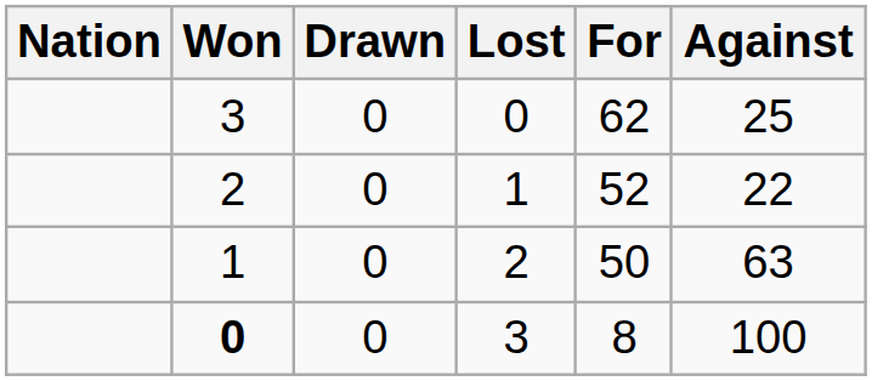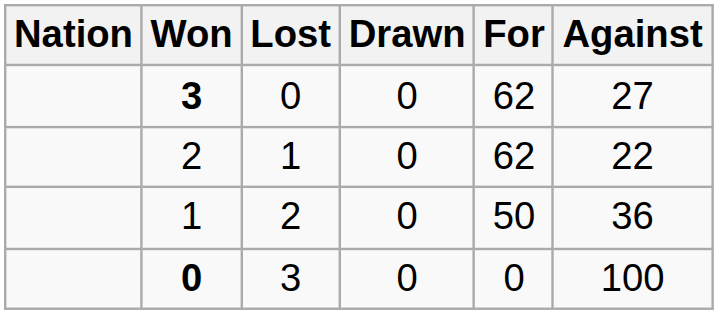columns swapped: Drawn <-> Lost
row 2 | Won: normal -> bold
row 2 | Against: 25 -> 27
row 3 | For: 52 -> 62
row 4 | Against: 63 -> 36
row 5 | For: 8 -> 0
